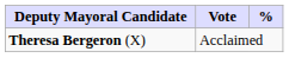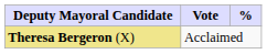Theresa Bergeron (X) | Deputy Mayoral Candidate: no background -> khaki background
